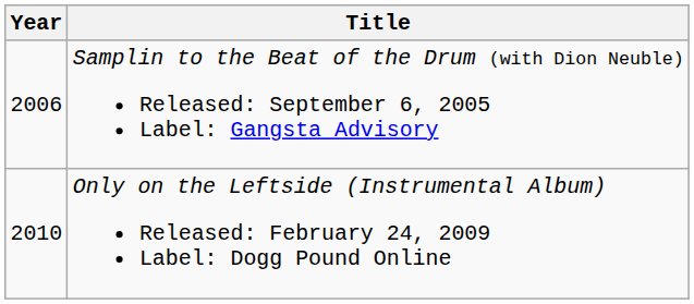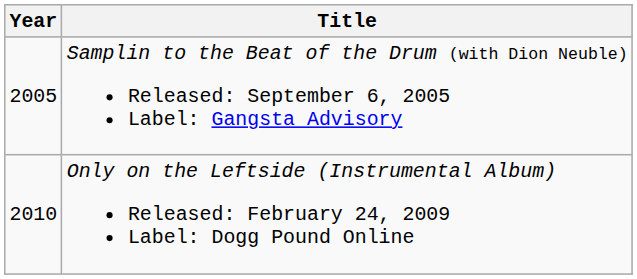row 2 | Year: 2006 -> 2005
